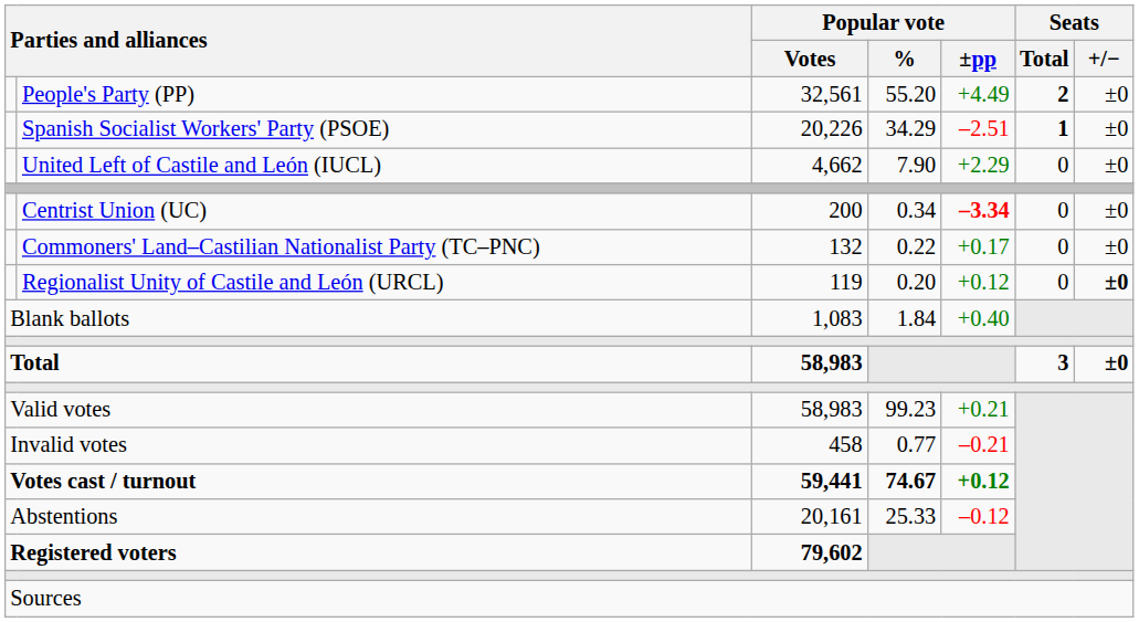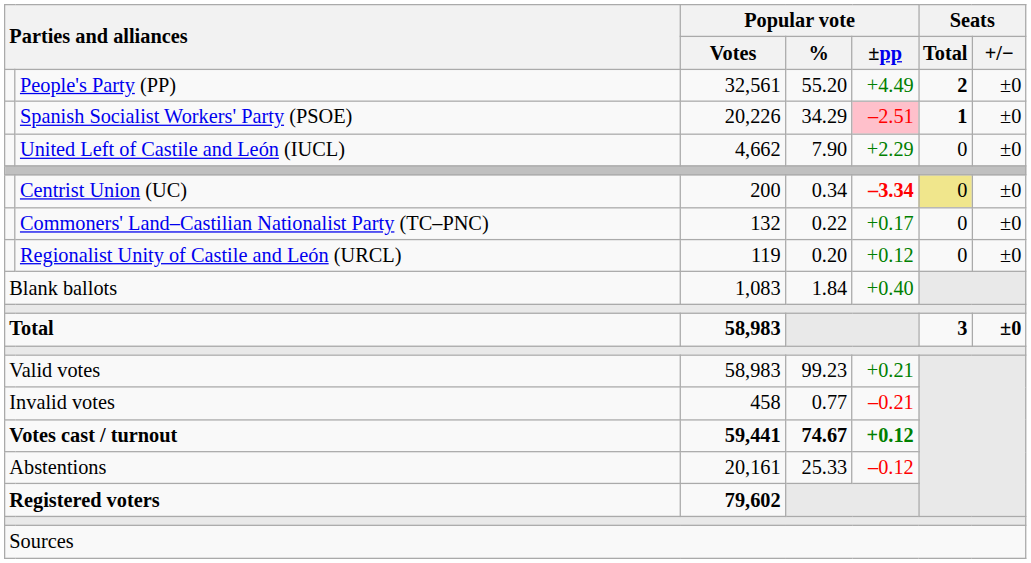Spanish Socialist Workers' Party (PSOE) | Popular vote / ±pp: no background -> pink background
Centrist Union (UC) | Seats / Total: no background -> khaki background
Regionalist Unity of Castile and León (URCL) | Seats / +/−: bold -> normal
